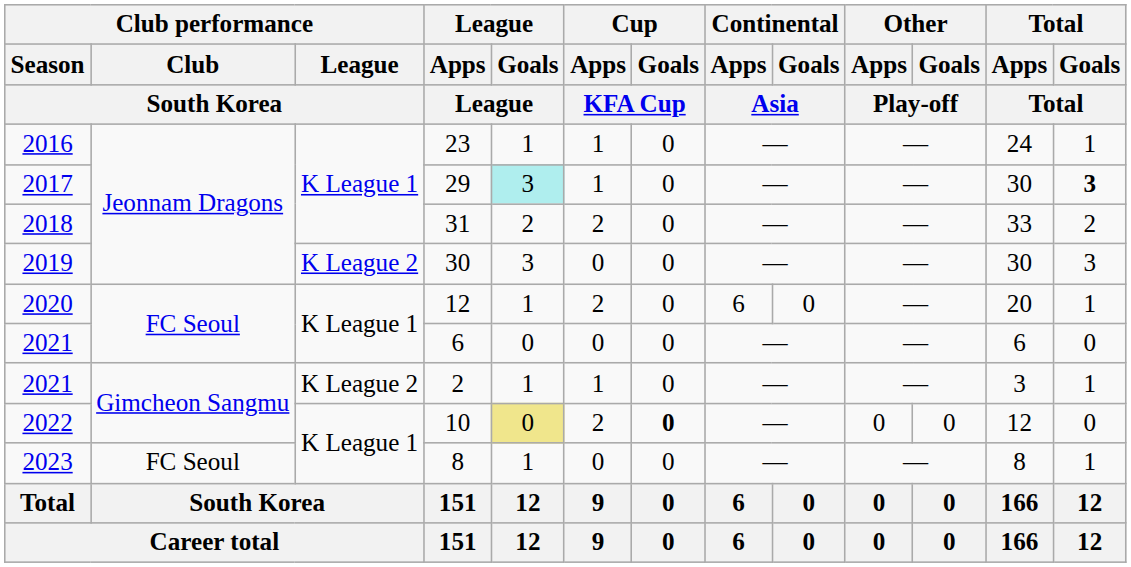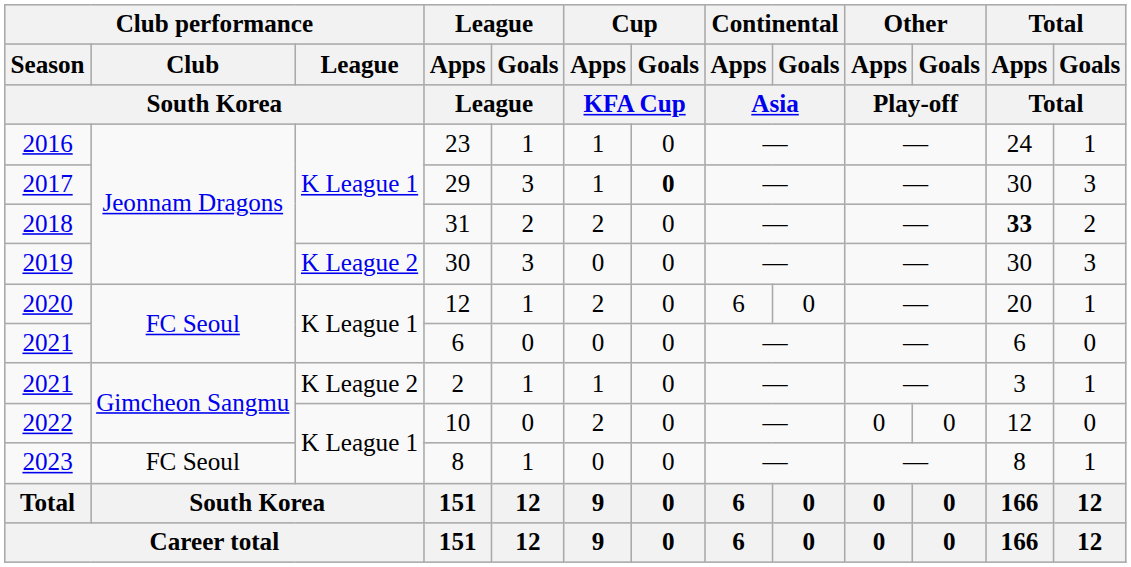29 | League / Goals / League: paleturquoise background -> no background
29 | Cup / Goals / KFA Cup: normal -> bold
29 | Total / Goals / Total: bold -> normal
31 | Total / Apps / Total: normal -> bold
10 | League / Goals / League: khaki background -> no background
10 | Cup / Goals / KFA Cup: bold -> normal
